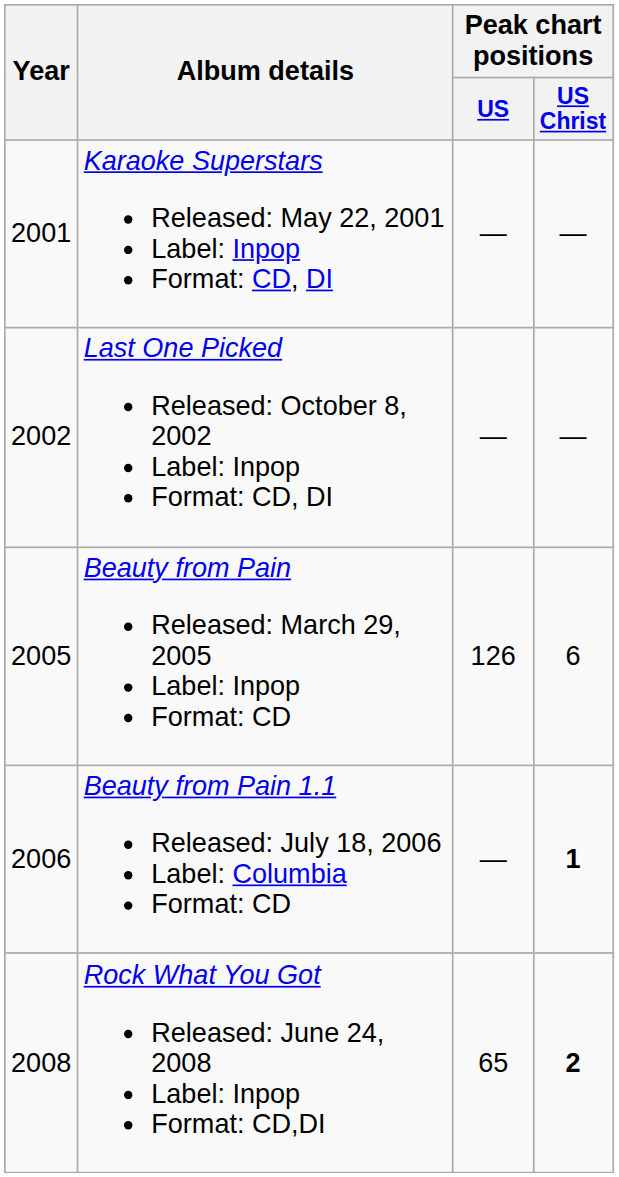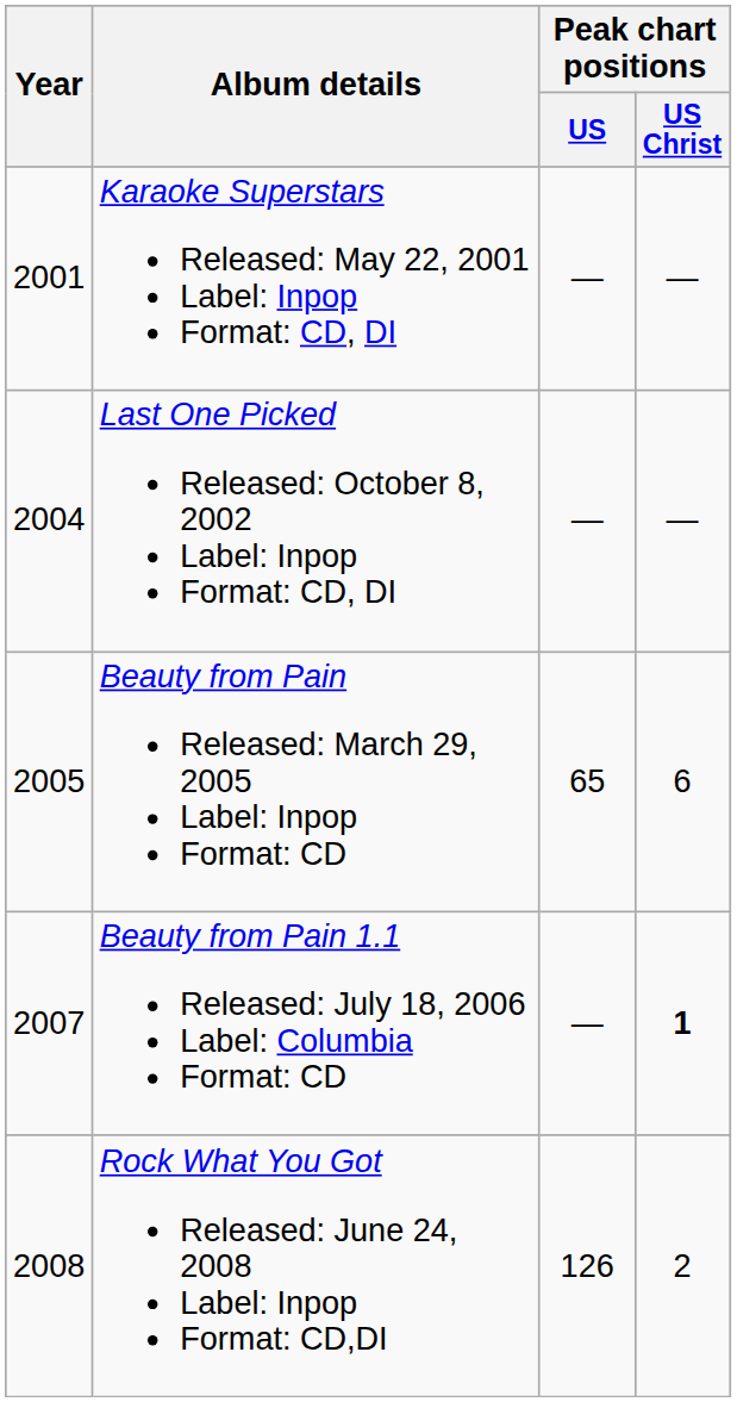row 4 | Year: 2002 -> 2004
row 5 | Peak chart positions / US: 126 -> 65
row 6 | Year: 2006 -> 2007
row 7 | Peak chart positions / US: 65 -> 126
row 7 | Peak chart positions / US Christ: bold -> normal
